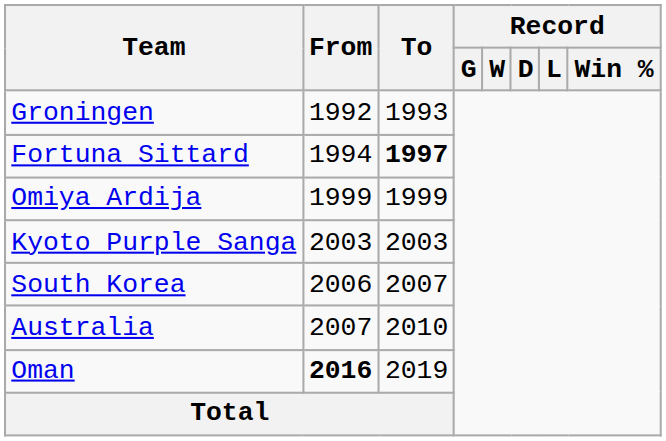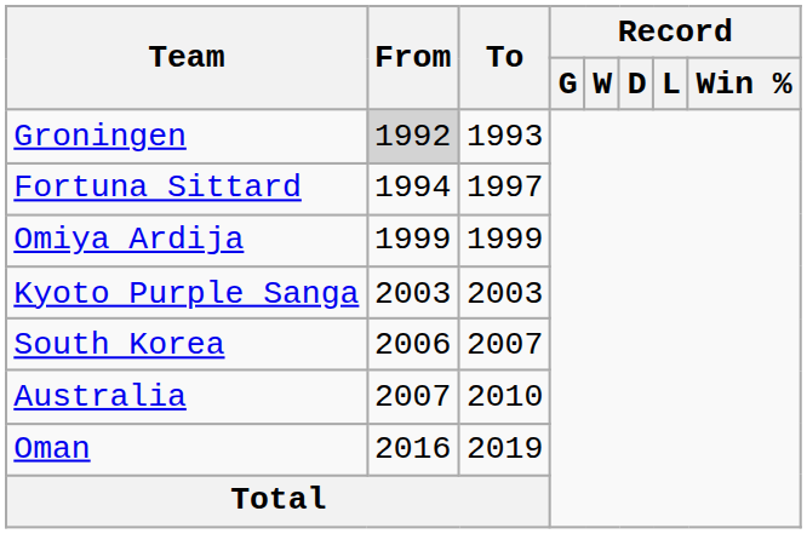Groningen | From: no background -> lightgrey background
Fortuna Sittard | To: bold -> normal
Oman | From: bold -> normal
